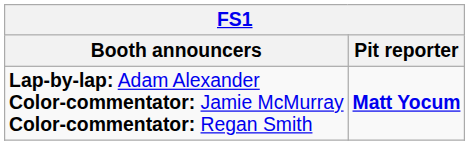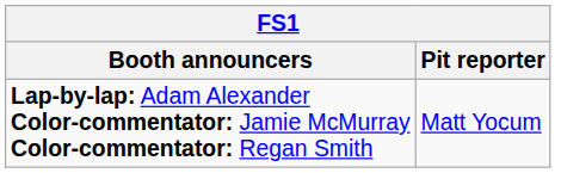row 3 | Pit reporter: bold -> normal
